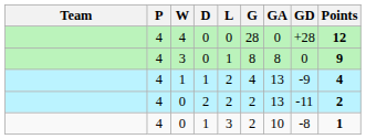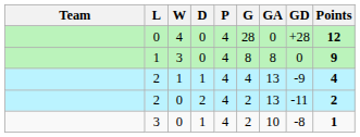columns swapped: P <-> L
